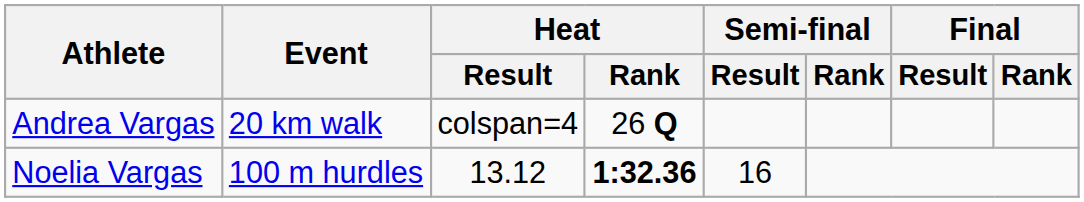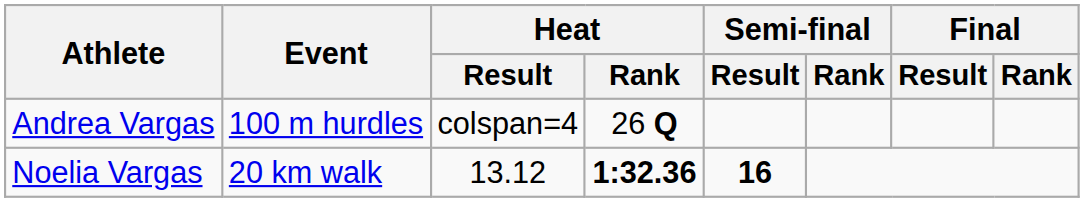Andrea Vargas | Event: 20 km walk -> 100 m hurdles
Noelia Vargas | Event: 100 m hurdles -> 20 km walk
Noelia Vargas | Semi-final / Result: normal -> bold
